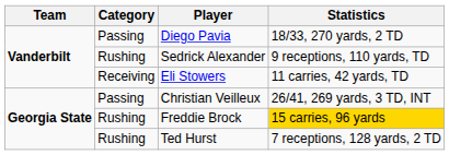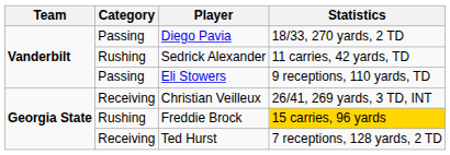Sedrick Alexander | Statistics: 9 receptions, 110 yards, TD -> 11 carries, 42 yards, TD
Eli Stowers | Category: Receiving -> Passing
Eli Stowers | Statistics: 11 carries, 42 yards, TD -> 9 receptions, 110 yards, TD
Christian Veilleux | Category: Passing -> Receiving
Ted Hurst | Category: Rushing -> Receiving
